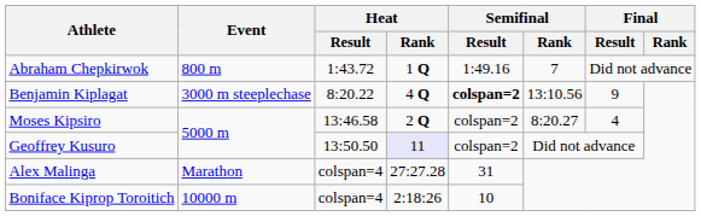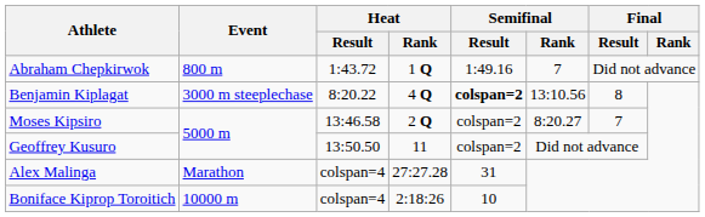Benjamin Kiplagat | Final / Result: 9 -> 8
Moses Kipsiro | Final / Result: 4 -> 7
Geoffrey Kusuro | Heat / Rank: lavender background -> no background
